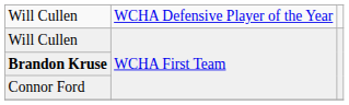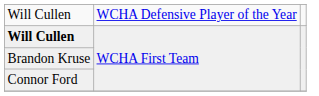Will Cullen / WCHA First Team | column 1: normal -> bold
Brandon Kruse | column 1: bold -> normal
